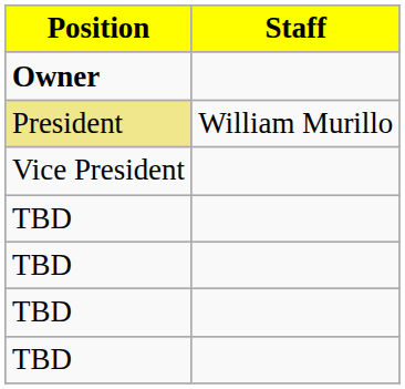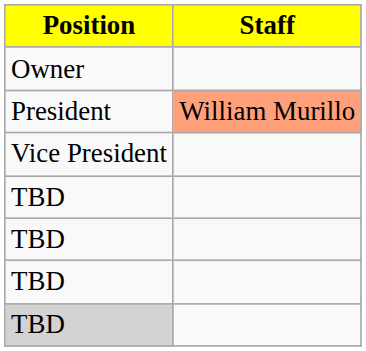row 2 | Position: bold -> normal
row 3 | Position: khaki background -> no background
row 3 | Staff: no background -> lightsalmon background
row 8 | Position: no background -> lightgrey background
